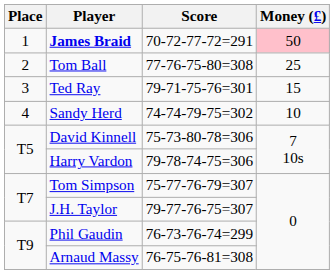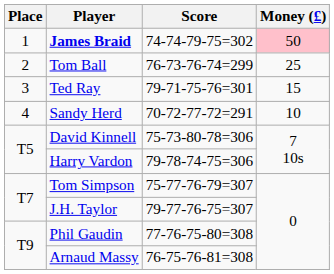James Braid | Score: 70-72-77-72=291 -> 74-74-79-75=302
Tom Ball | Score: 77-76-75-80=308 -> 76-73-76-74=299
Sandy Herd | Score: 74-74-79-75=302 -> 70-72-77-72=291
Phil Gaudin | Score: 76-73-76-74=299 -> 77-76-75-80=308
